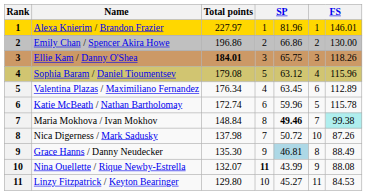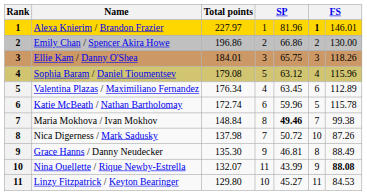Alexa Knierim / Brandon Frazier | column 6: normal -> bold
Ellie Kam / Danny O'Shea | Total points: bold -> normal
Maria Mokhova / Ivan Mokhov | column 7: paleturquoise background -> no background
Grace Hanns / Danny Neudecker | column 5: lightblue background -> no background
Nina Ouellette / Rique Newby-Estrella | column 4: bold -> normal
Nina Ouellette / Rique Newby-Estrella | column 7: normal -> bold
